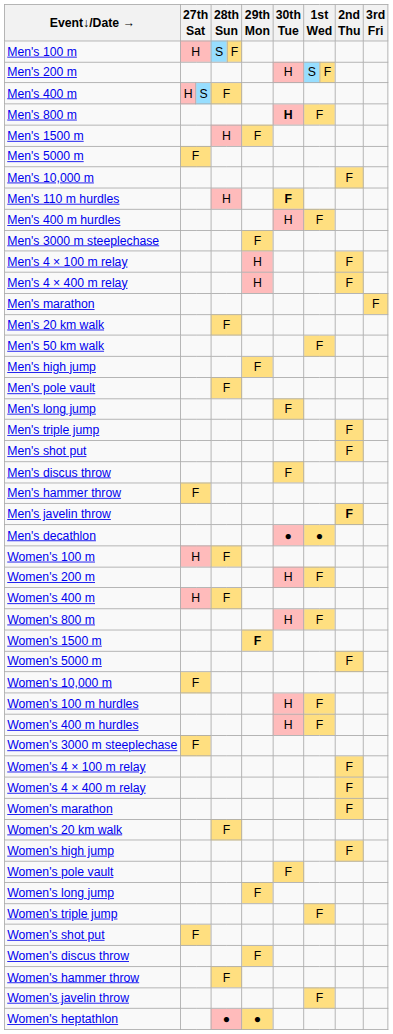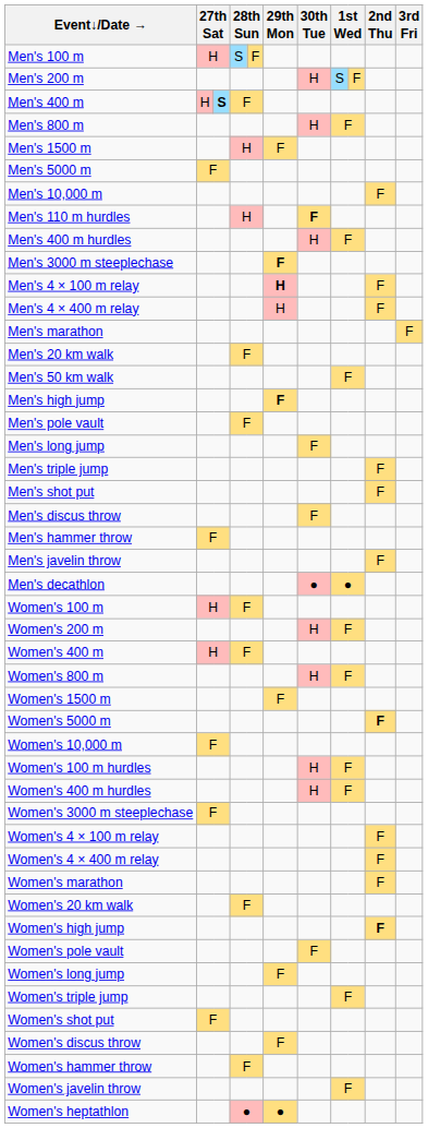Men's 400 m | column 3: normal -> bold
Men's 800 m | 30th Tue: bold -> normal
Men's 3000 m steeplechase | 29th Mon: normal -> bold
Men's 4 × 100 m relay | 29th Mon: normal -> bold
Men's high jump | 29th Mon: normal -> bold
Men's javelin throw | 2nd Thu: bold -> normal
Women's 1500 m | 29th Mon: bold -> normal
Women's 5000 m | 2nd Thu: normal -> bold
Women's high jump | 2nd Thu: normal -> bold
